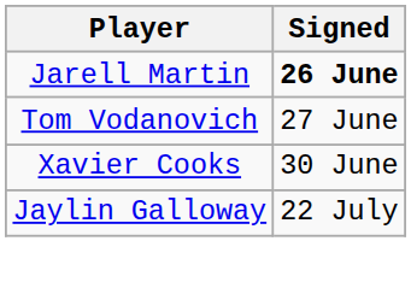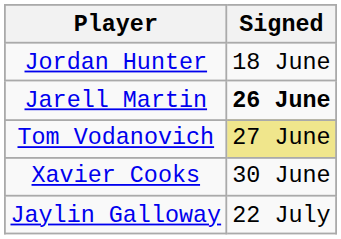+ row: Jordan Hunter | 18 June
Tom Vodanovich | Signed: no background -> khaki background
